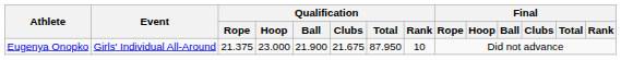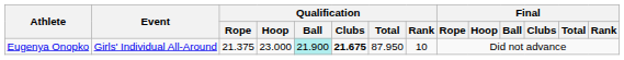row 3 | Qualification / Ball: no background -> paleturquoise background
row 3 | Qualification / Clubs: normal -> bold
